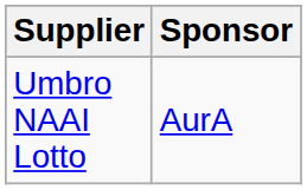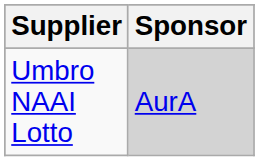Umbro NAAI Lotto | Sponsor: no background -> lightgrey background
